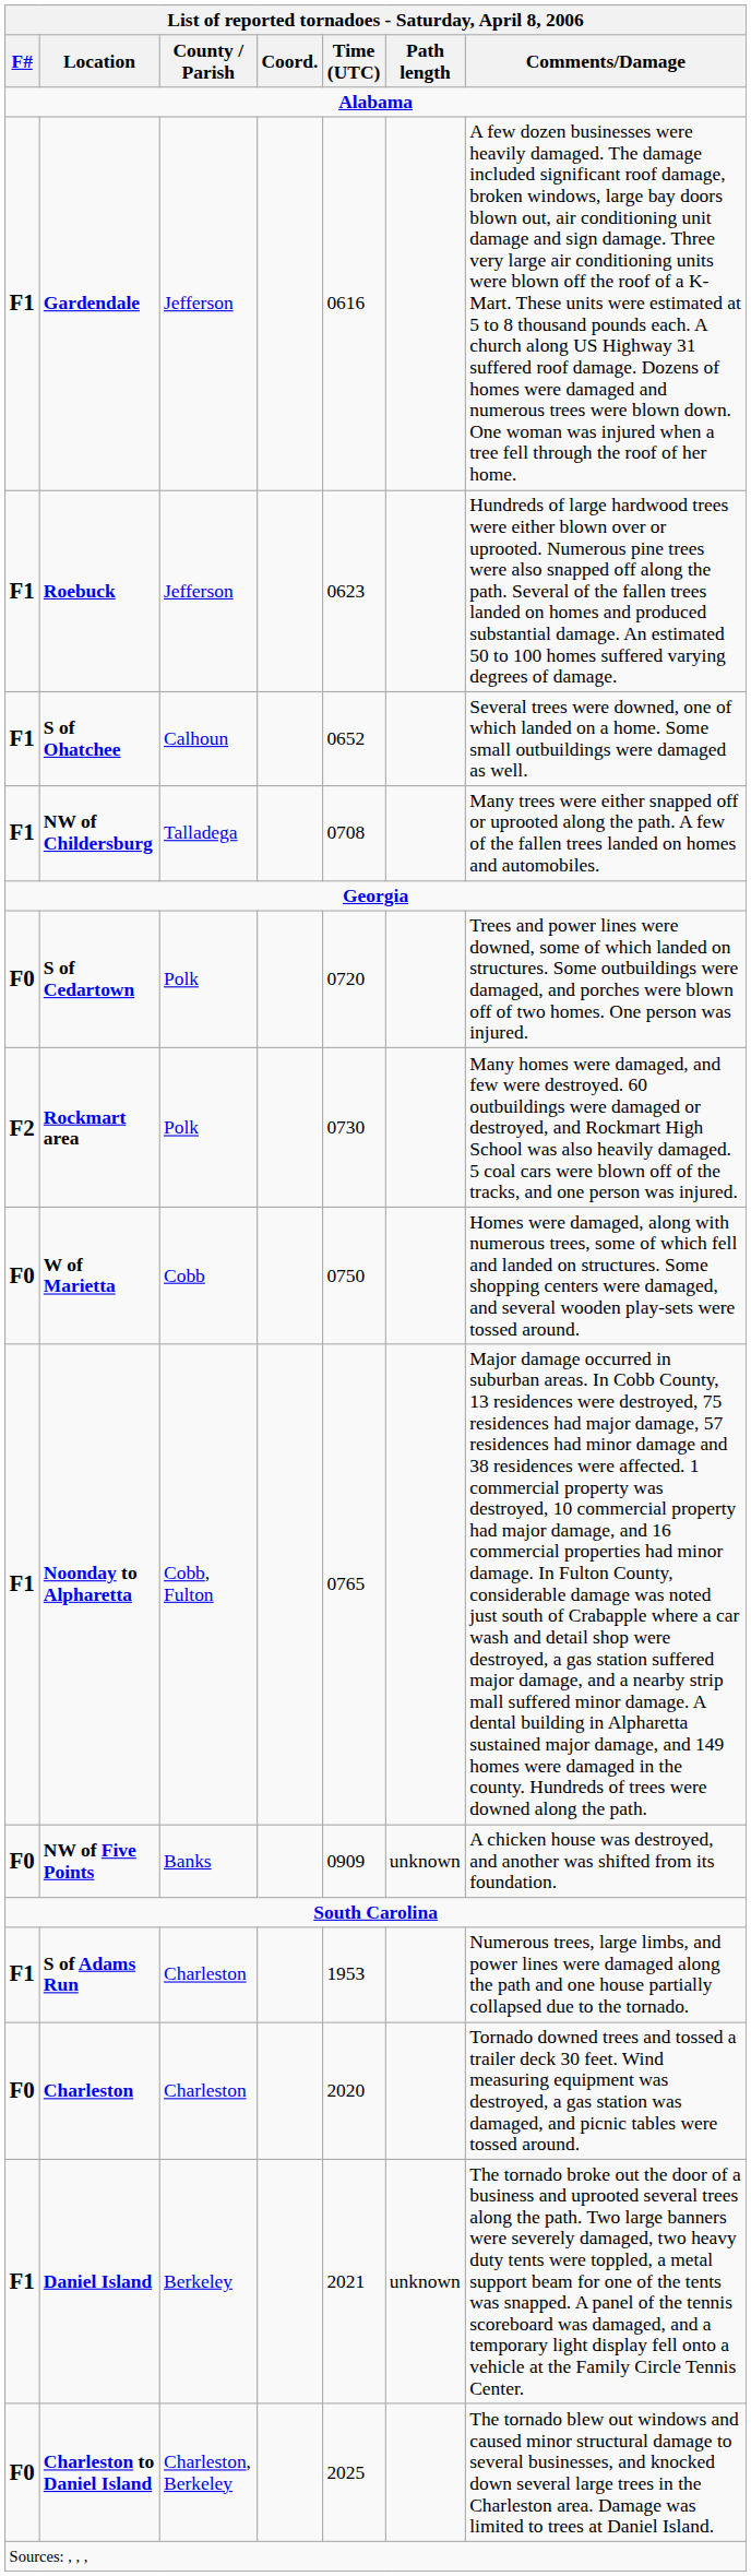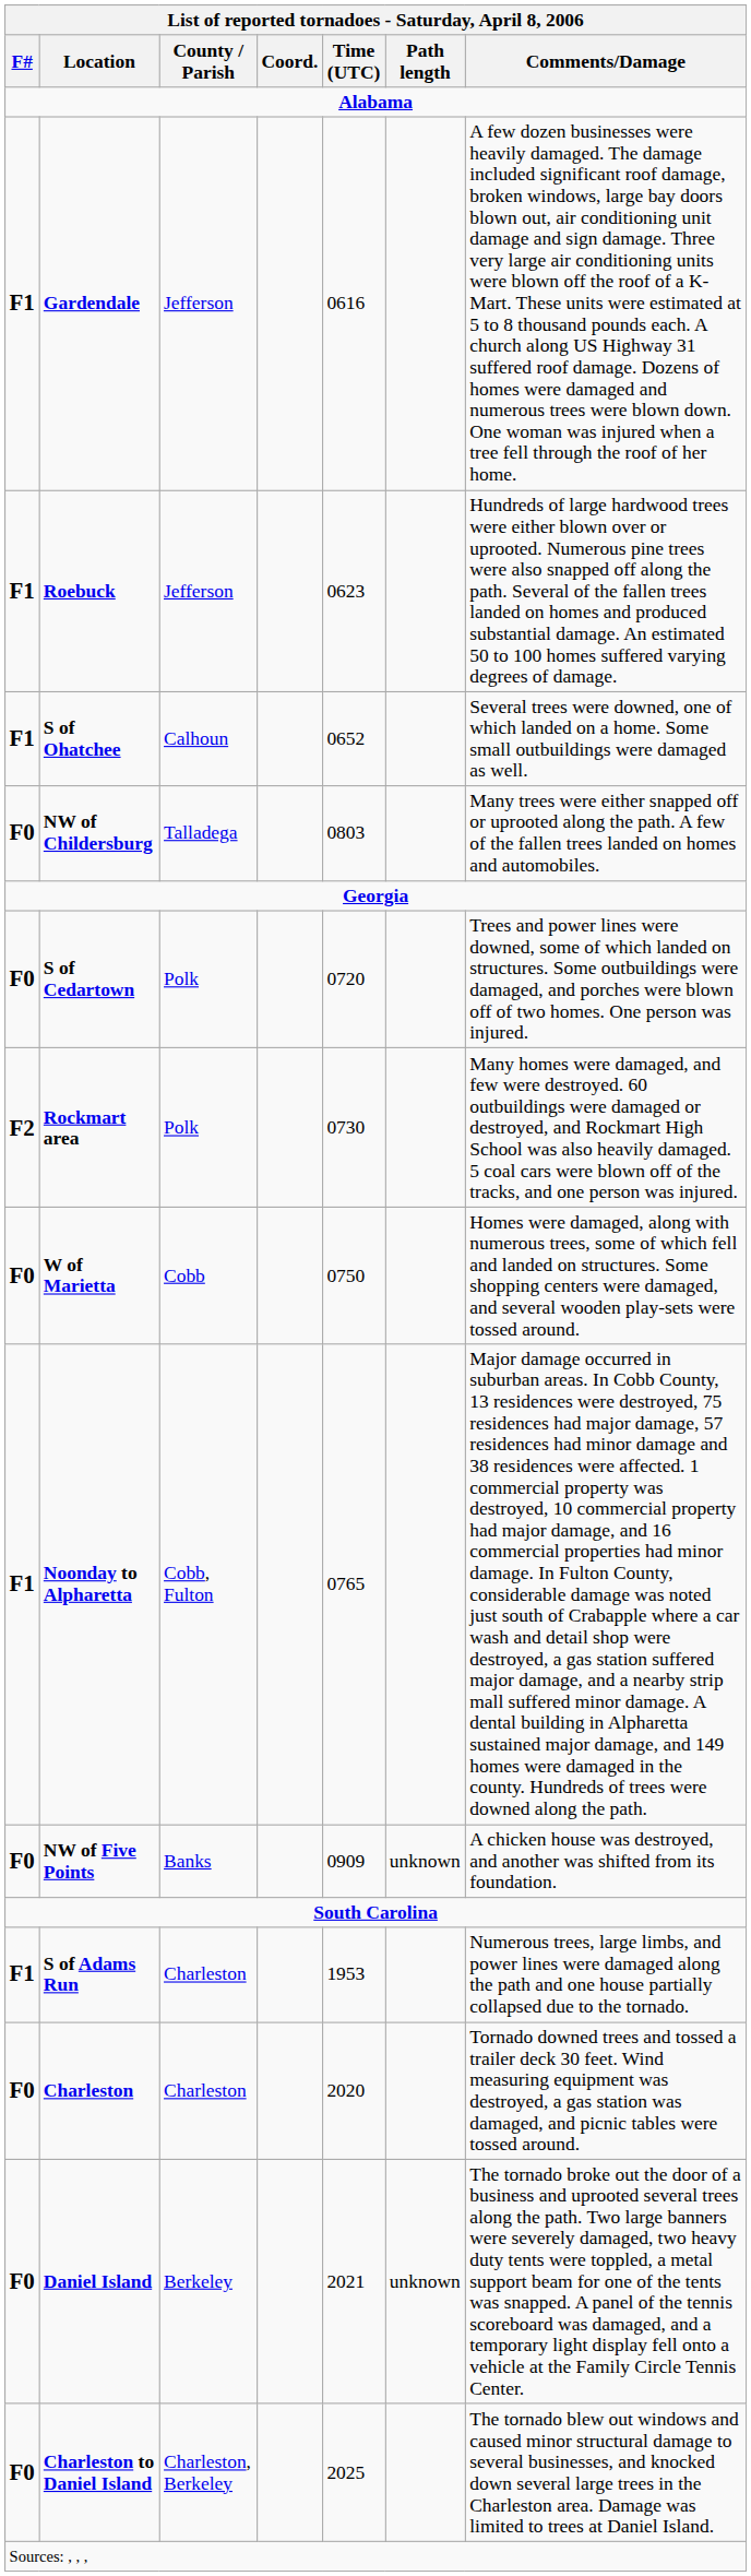NW of Childersburg | F#: F1 -> F0
NW of Childersburg | Time (UTC): 0708 -> 0803
Daniel Island | F#: F1 -> F0
